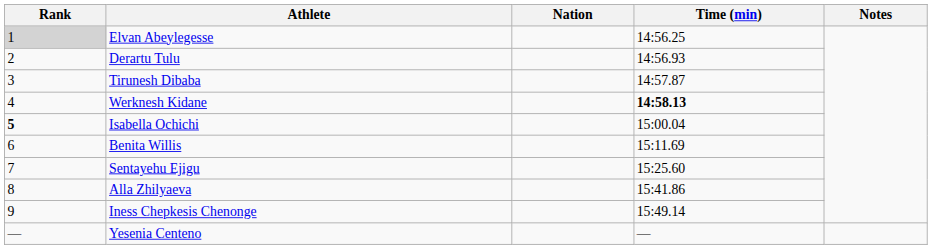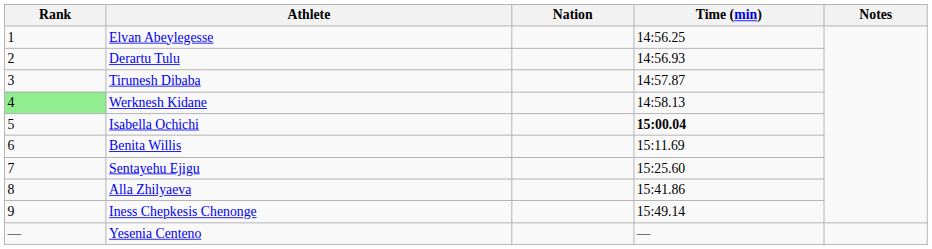Elvan Abeylegesse | Rank: lightgrey background -> no background
Werknesh Kidane | Rank: no background -> lightgreen background
Werknesh Kidane | Time (min): bold -> normal
Isabella Ochichi | Rank: bold -> normal
Isabella Ochichi | Time (min): normal -> bold
